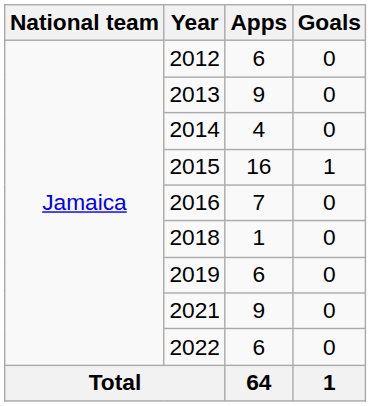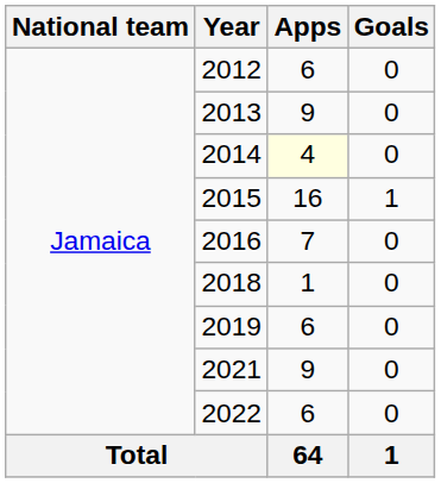2014 | Apps: no background -> lightyellow background
